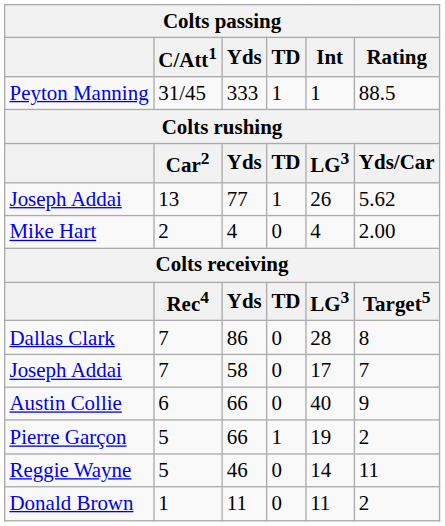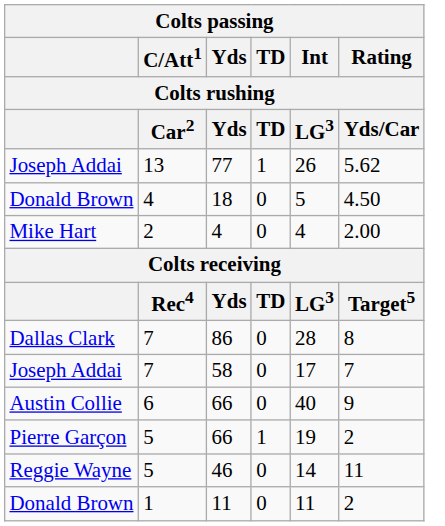- row: Peyton Manning | 31/45 | 333 | 1 | 1 | 88.5
+ row: Donald Brown | 4 | 18 | 0 | 5 | 4.50
